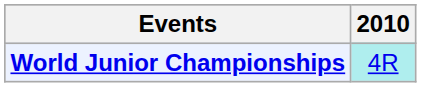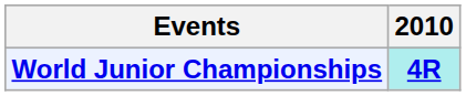World Junior Championships | 2010: normal -> bold
